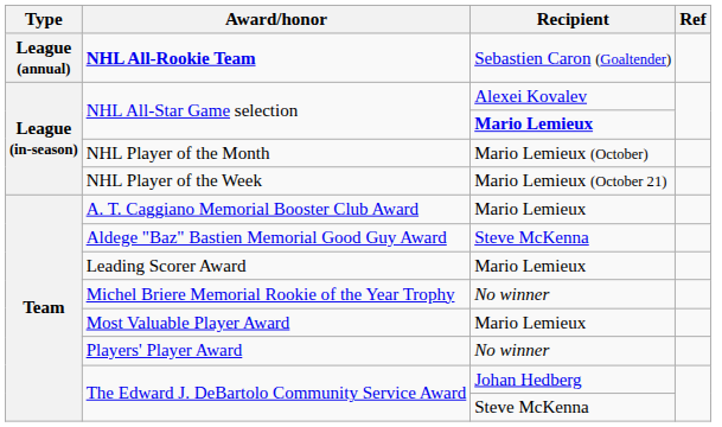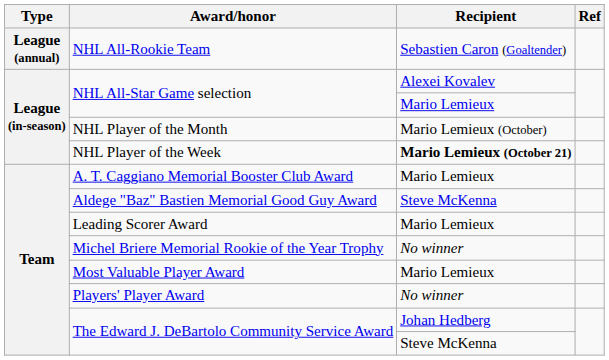NHL All-Rookie Team | Award/honor: bold -> normal
NHL All-Star Game selection / Mario Lemieux | Recipient: bold -> normal
NHL Player of the Week | Recipient: normal -> bold
